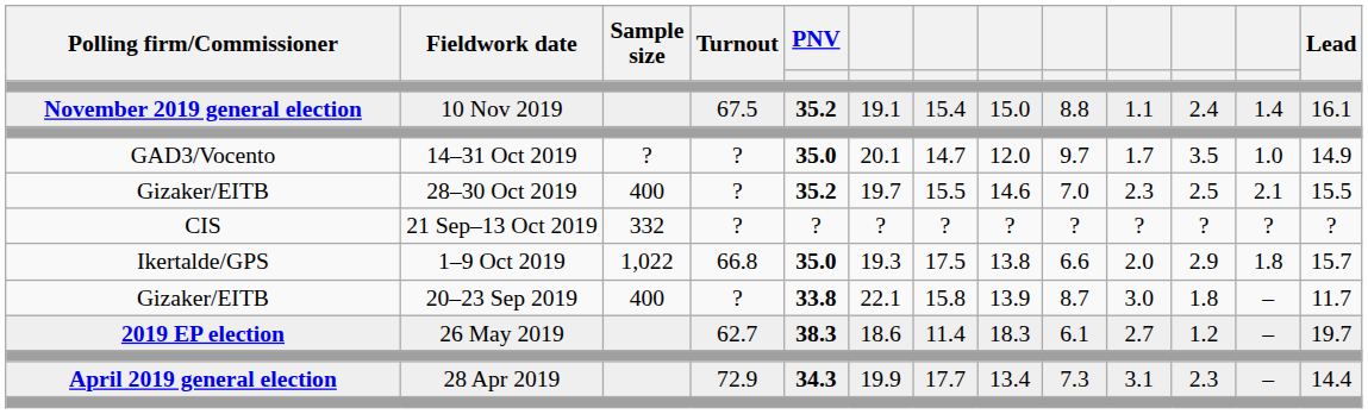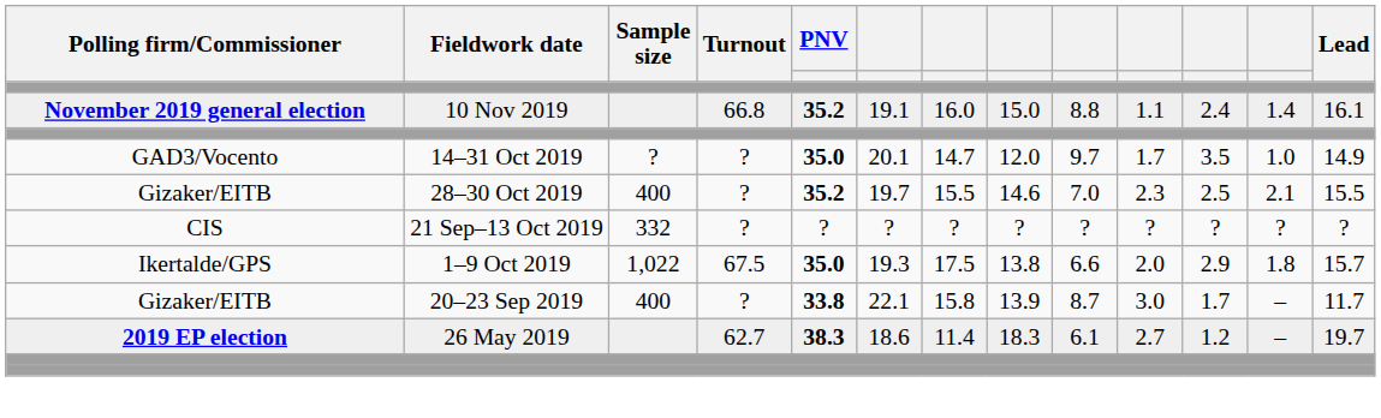10 Nov 2019 | Turnout: 67.5 -> 66.8
10 Nov 2019 | column 7: 15.4 -> 16.0
1–9 Oct 2019 | Turnout: 66.8 -> 67.5
20–23 Sep 2019 | column 11: 1.8 -> 1.7
- row: April 2019 general election | 28 Apr 2019 | 72.9 | 34.3 | 19.9 | 17.7 | 13.4 | 7.3 | 3.1 | 2.3 | – | 14.4
